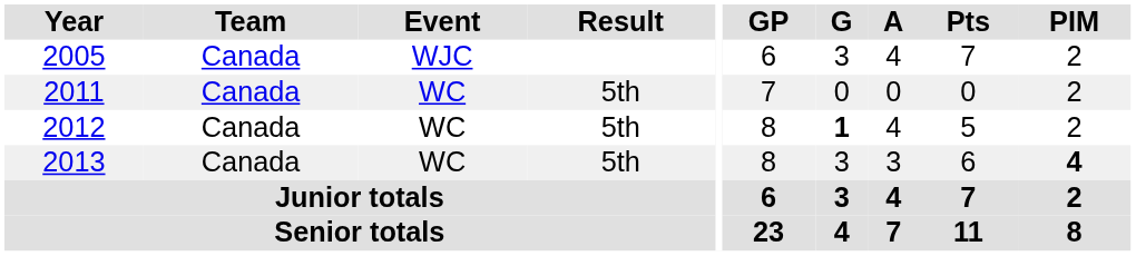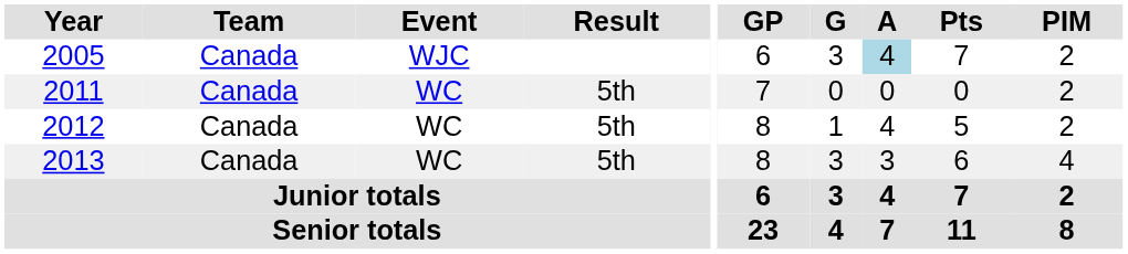2005 | A: no background -> lightblue background
2012 | G: bold -> normal
2013 | PIM: bold -> normal
